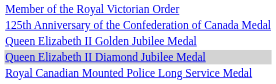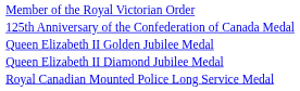row 4 | column 1: lightgrey background -> no background
